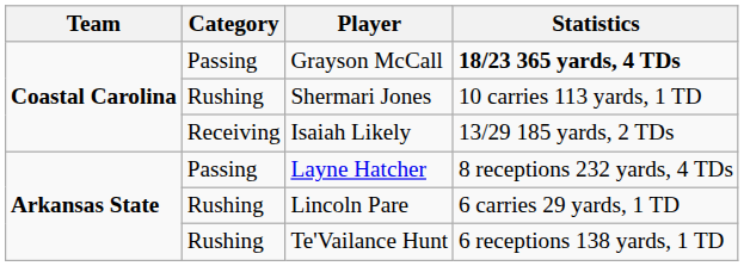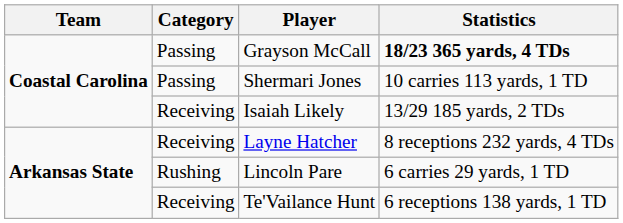Shermari Jones | Category: Rushing -> Passing
Layne Hatcher | Category: Passing -> Receiving
Te'Vailance Hunt | Category: Rushing -> Receiving
